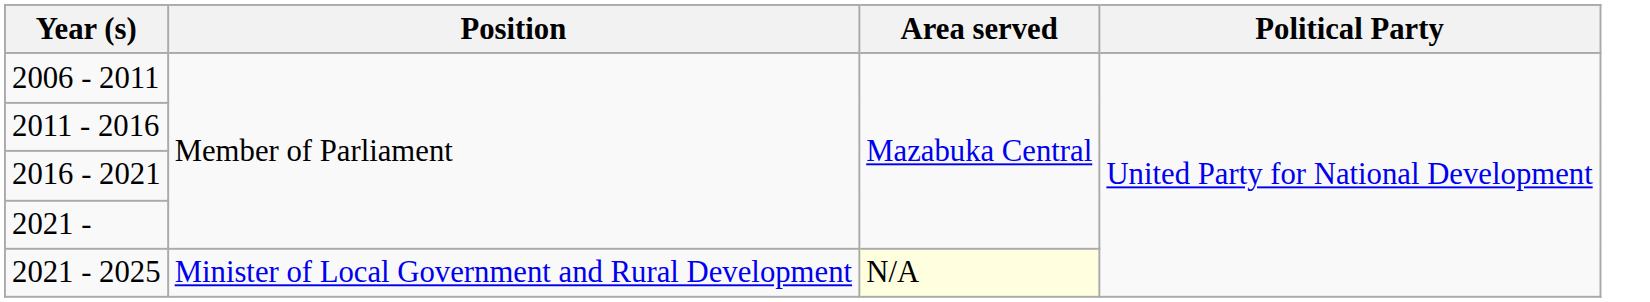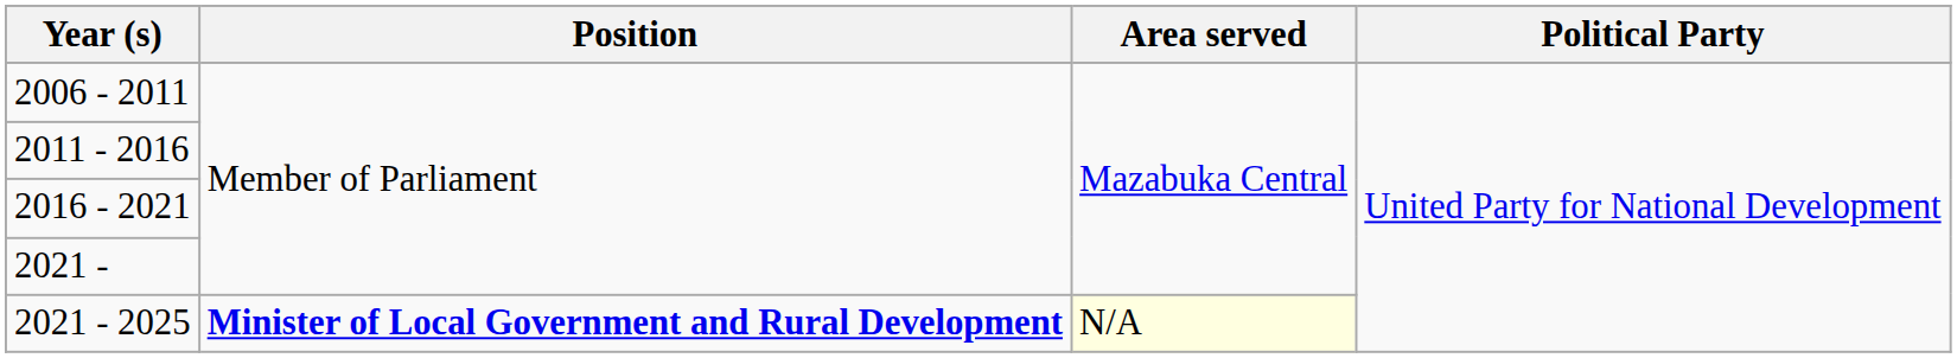2021 - 2025 | Position: normal -> bold
